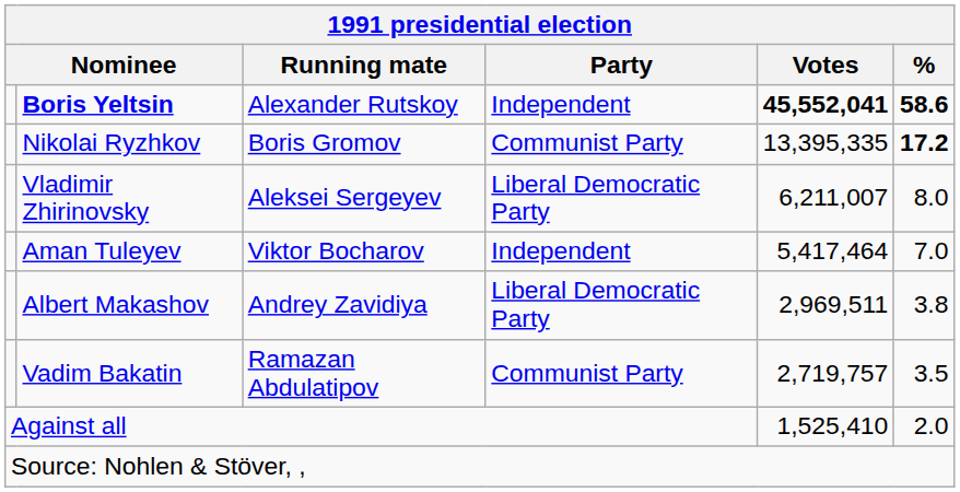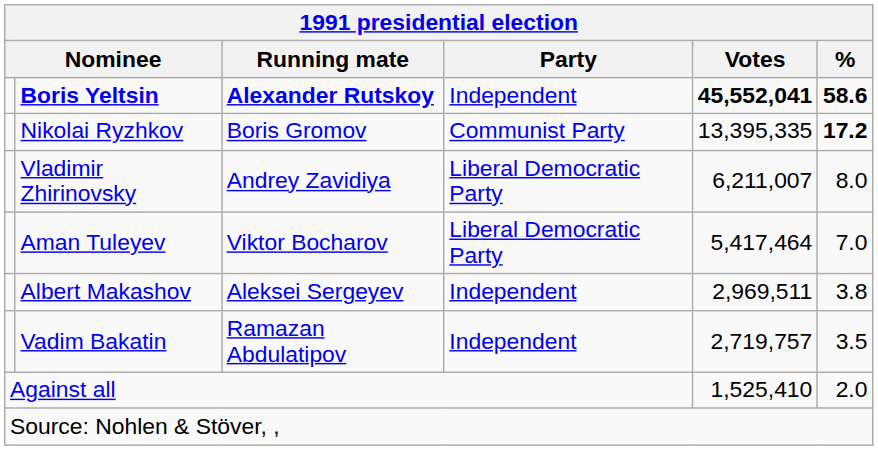Boris Yeltsin | Running mate: normal -> bold
Vladimir Zhirinovsky | Running mate: Aleksei Sergeyev -> Andrey Zavidiya
Aman Tuleyev | Party: Independent -> Liberal Democratic Party
Albert Makashov | Running mate: Andrey Zavidiya -> Aleksei Sergeyev
Albert Makashov | Party: Liberal Democratic Party -> Independent
Vadim Bakatin | Party: Communist Party -> Independent
